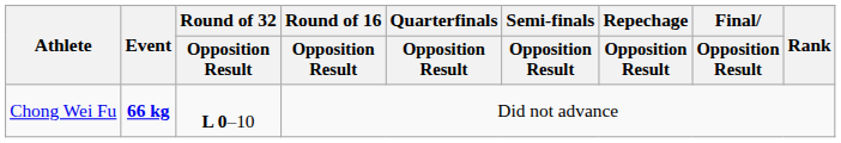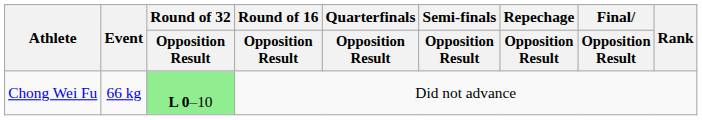Chong Wei Fu | Event: bold -> normal
Chong Wei Fu | Round of 32 / Opposition Result: no background -> lightgreen background
